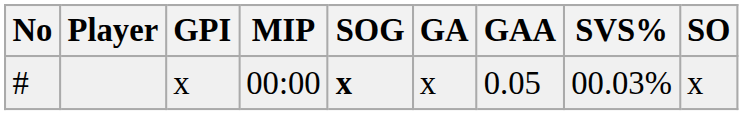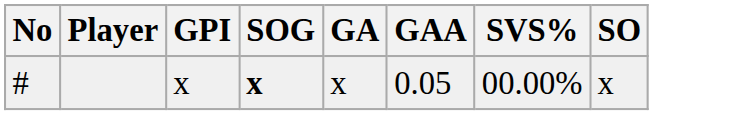- column: MIP | 00:00
# | SVS%: 00.03% -> 00.00%
